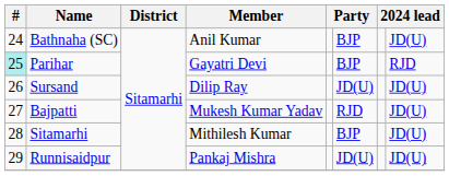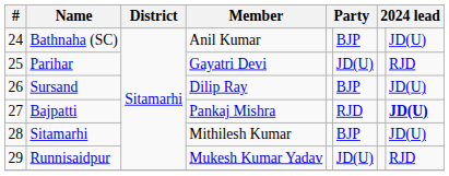Parihar | #: paleturquoise background -> no background
Parihar | column 6: BJP -> JD(U)
Sursand | column 6: JD(U) -> BJP
Bajpatti | Member: Mukesh Kumar Yadav -> Pankaj Mishra
Bajpatti | column 8: normal -> bold
Runnisaidpur | Member: Pankaj Mishra -> Mukesh Kumar Yadav
Runnisaidpur | column 8: JD(U) -> RJD
